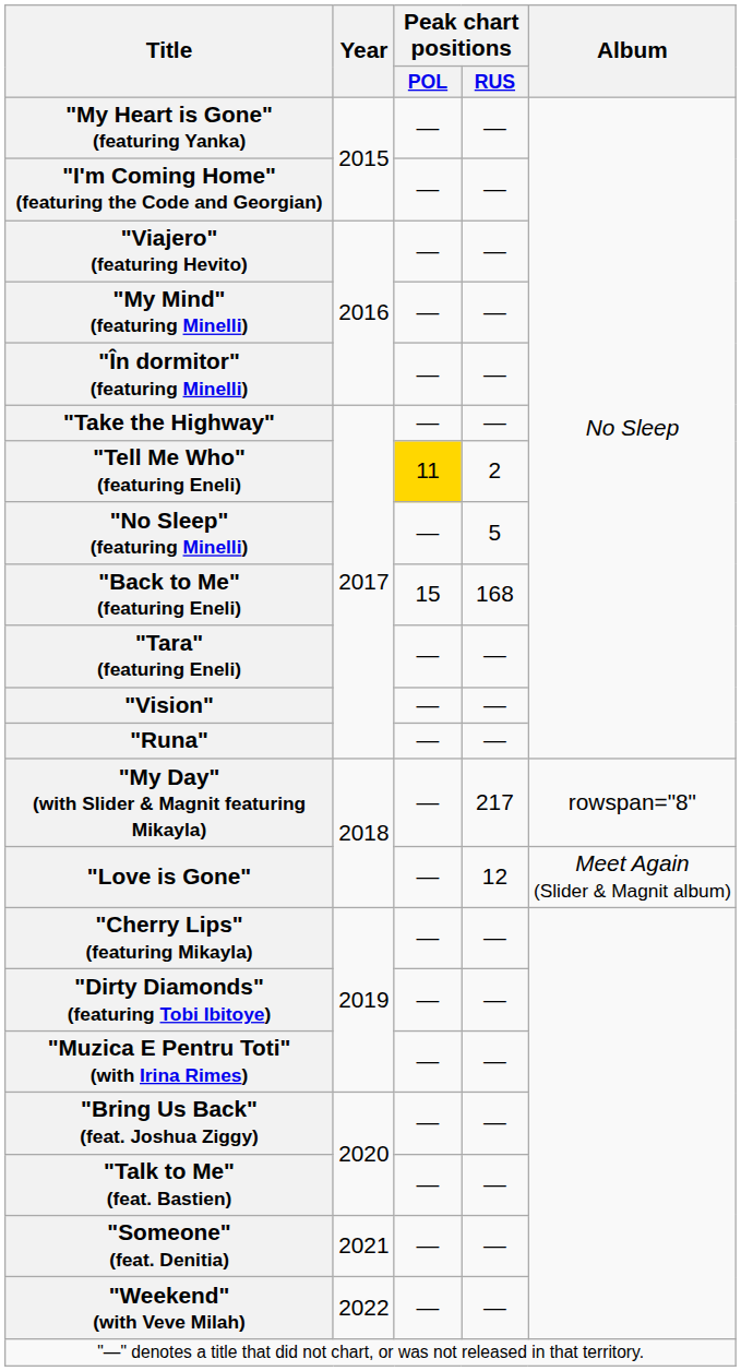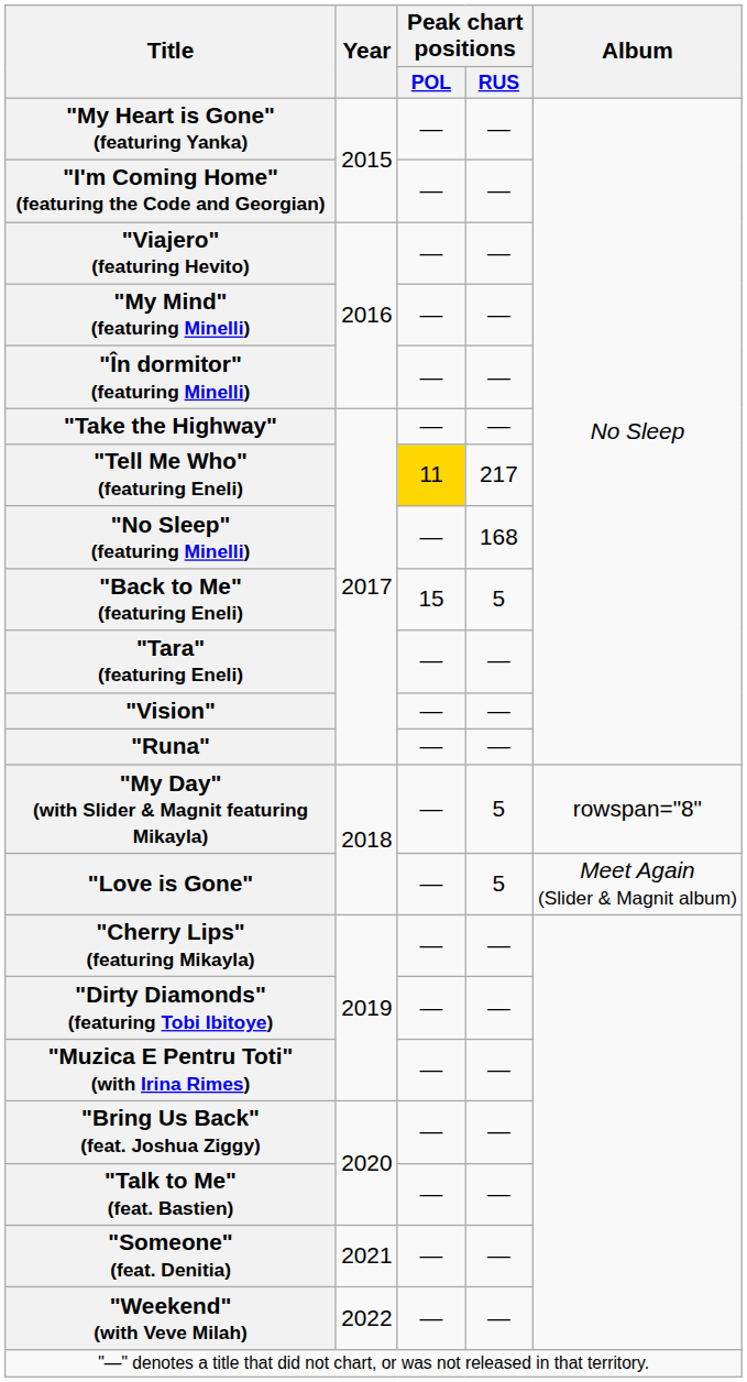"Tell Me Who" (featuring Eneli) | Peak chart positions / RUS: 2 -> 217
"No Sleep" (featuring Minelli) | Peak chart positions / RUS: 5 -> 168
"Back to Me" (featuring Eneli) | Peak chart positions / RUS: 168 -> 5
"My Day" (with Slider & Magnit featuring Mikayla) | Peak chart positions / RUS: 217 -> 5
"Love is Gone" | Peak chart positions / RUS: 12 -> 5
